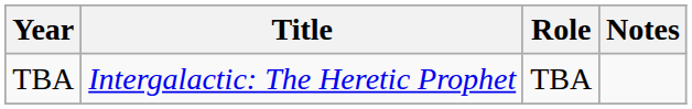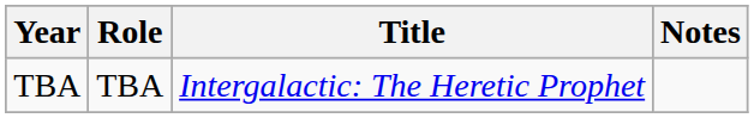columns swapped: Title <-> Role
